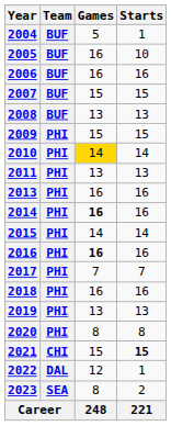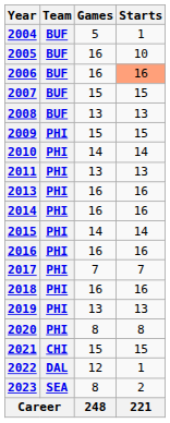2006 | Starts: no background -> lightsalmon background
2010 | Games: gold background -> no background
2014 | Games: bold -> normal
2016 | Games: bold -> normal
2021 | Starts: bold -> normal
